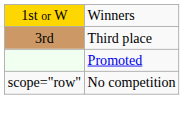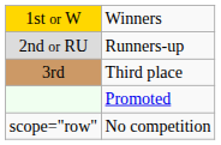+ row: 2nd or RU | Runners-up
